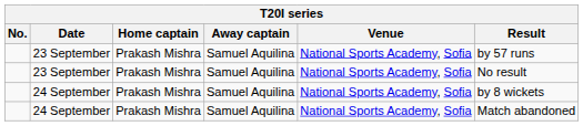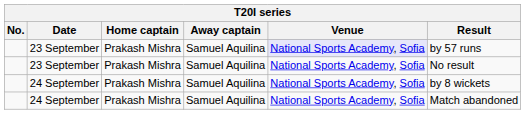row 3 | Venue: no background -> lavender background
